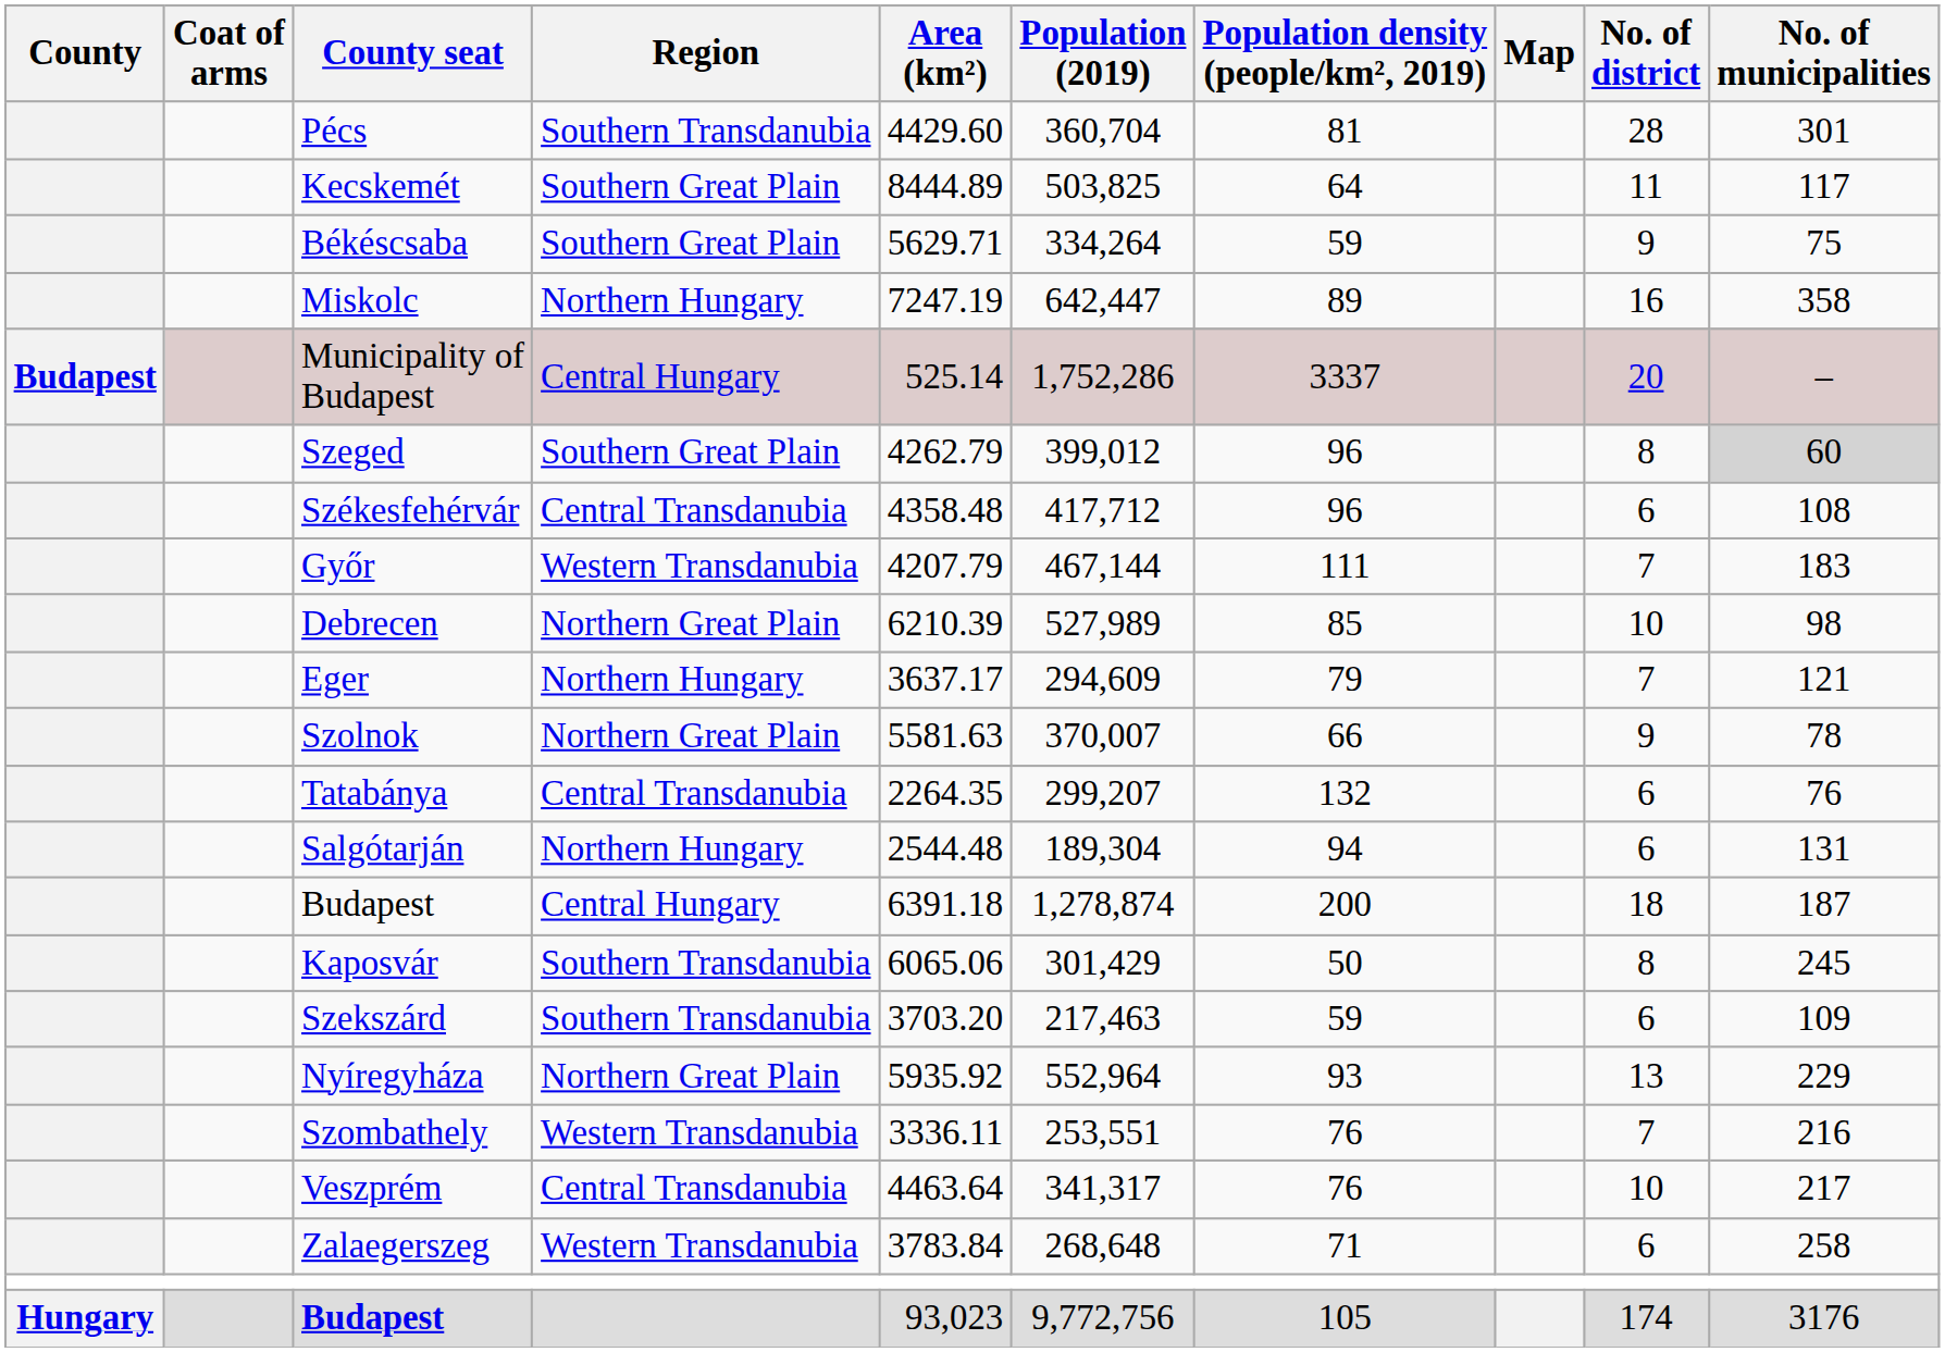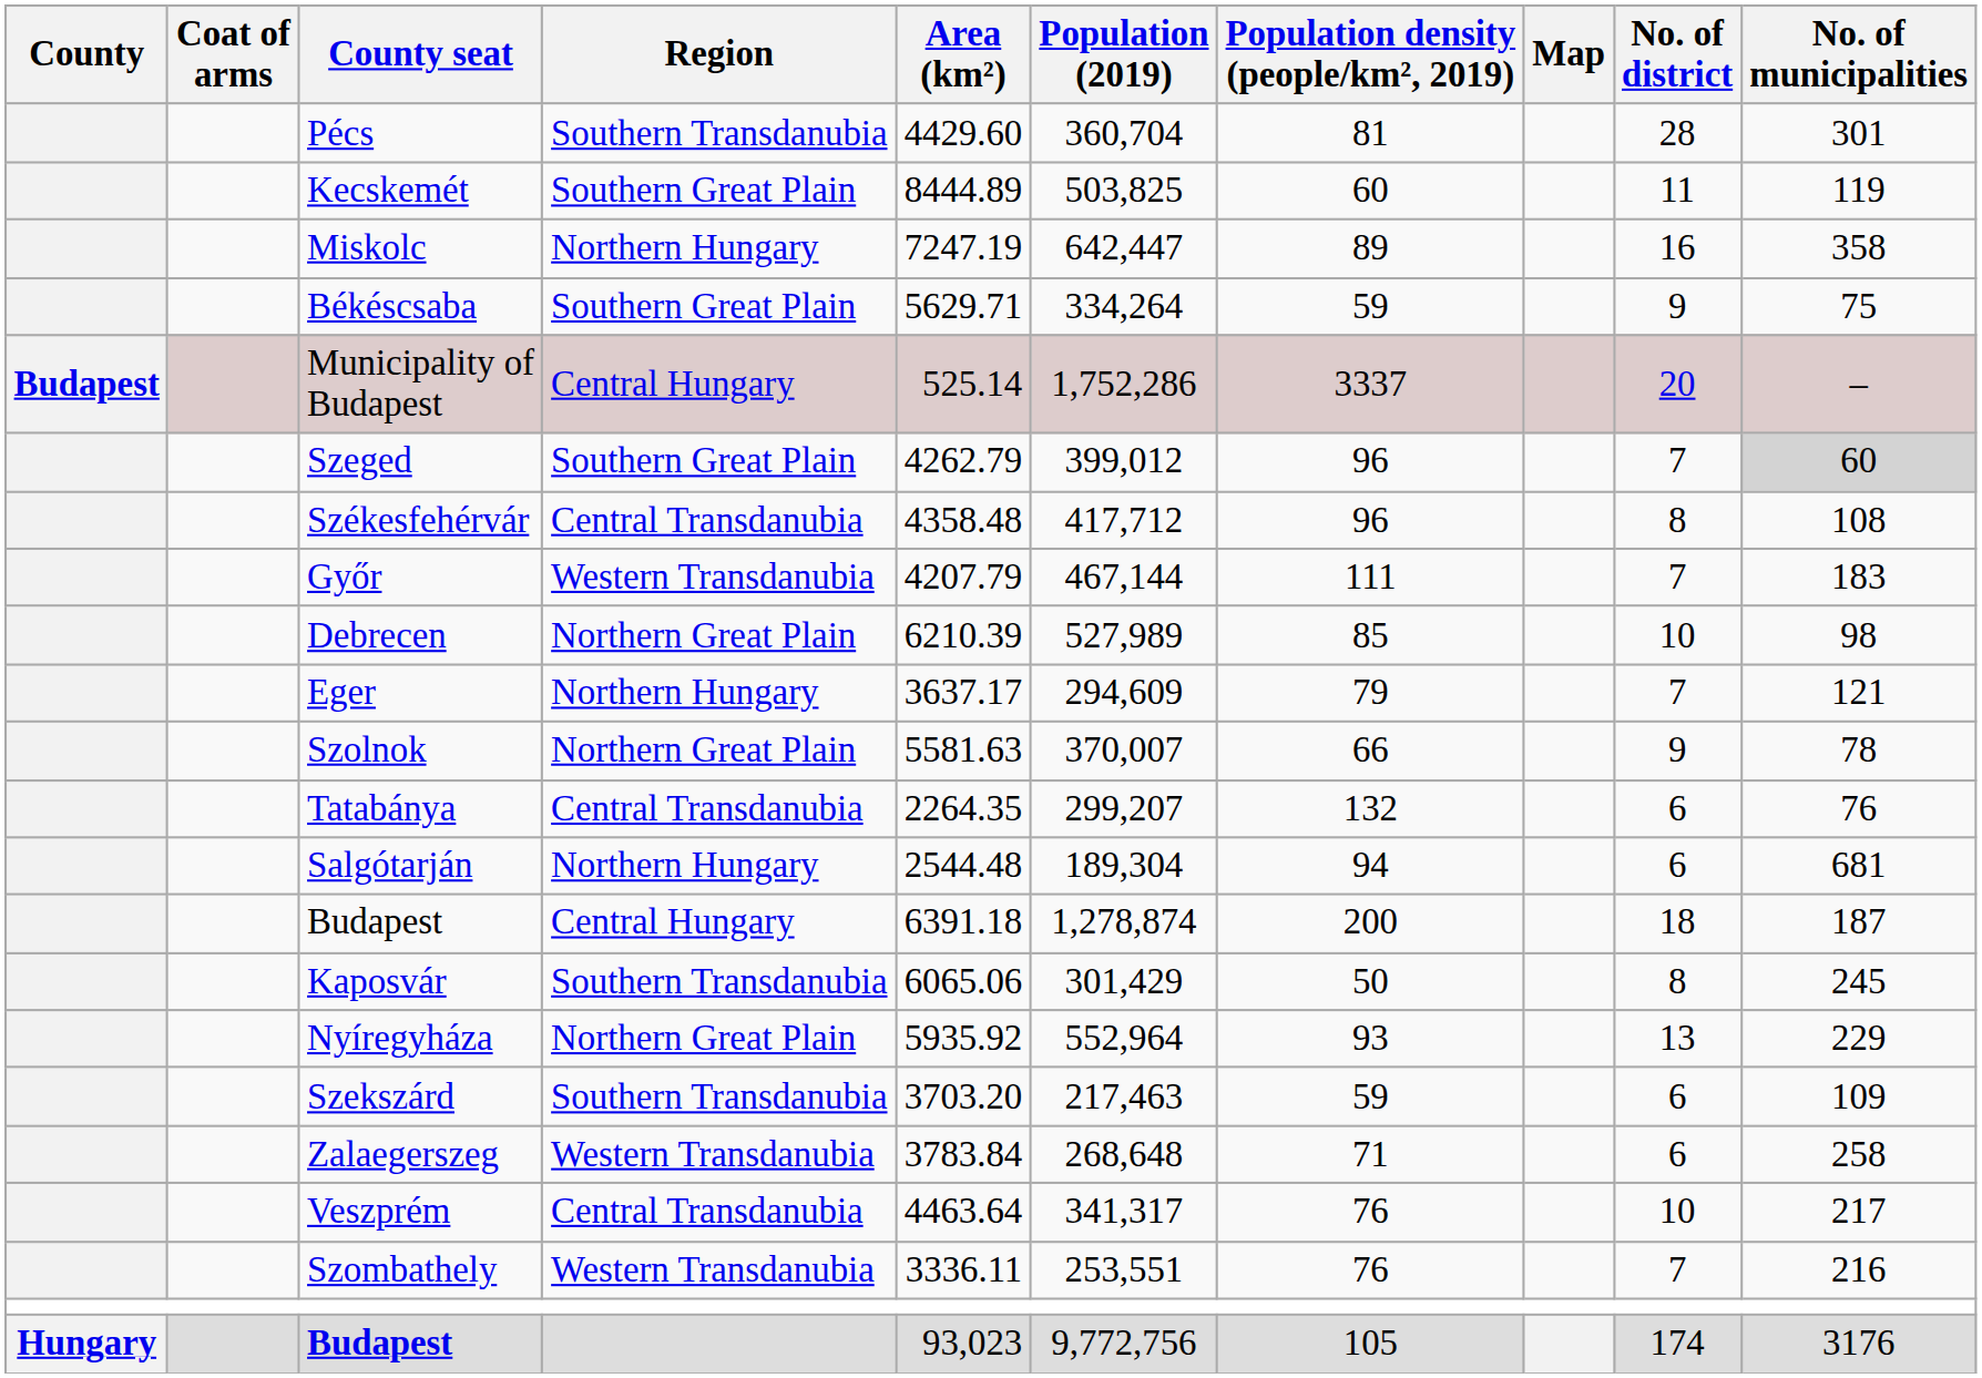Kecskemét | Population density (people/km², 2019): 64 -> 60
Kecskemét | No. of municipalities: 117 -> 119
rows swapped: Békéscsaba <-> Miskolc
Szeged | No. of district: 8 -> 7
Székesfehérvár | No. of district: 6 -> 8
Salgótarján | No. of municipalities: 131 -> 681
rows swapped: Nyíregyháza <-> Szekszárd
rows swapped: Szombathely <-> Zalaegerszeg
